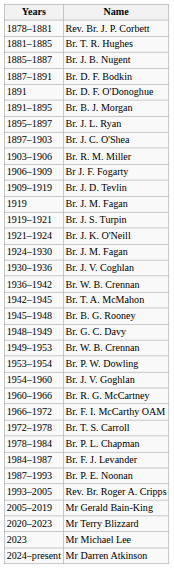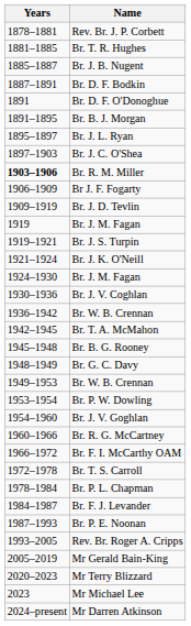row 10 | Years: normal -> bold
